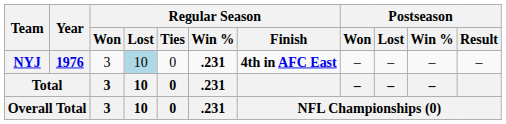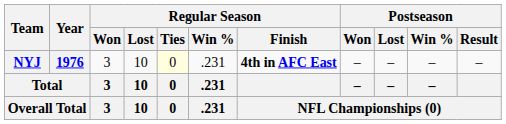NYJ | Regular Season / Lost: lightblue background -> no background
NYJ | Regular Season / Ties: no background -> lightyellow background
NYJ | Regular Season / Win %: bold -> normal
